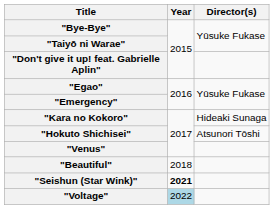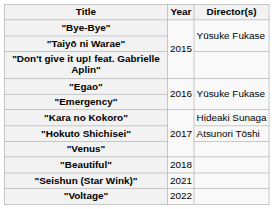"Seishun (Star Wink)" | Year: bold -> normal
"Voltage" | Year: lightblue background -> no background
